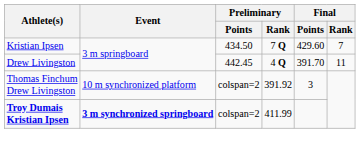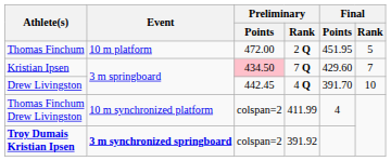+ row: Thomas Finchum | 10 m platform | 472.00 | 2 Q | 451.95 | 5
Kristian Ipsen | Preliminary / Points: no background -> pink background
Drew Livingston | Final / Rank: 11 -> 10
Thomas Finchum Drew Livingston | Preliminary / Rank: 391.92 -> 411.99
Thomas Finchum Drew Livingston | Final / Points: 3 -> 4
Troy Dumais Kristian Ipsen | Preliminary / Rank: 411.99 -> 391.92
